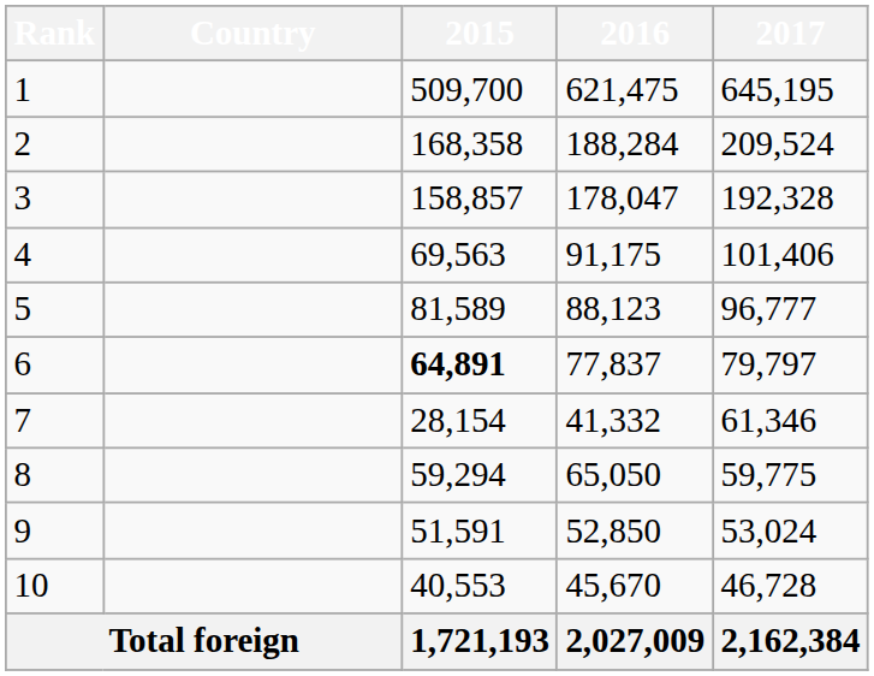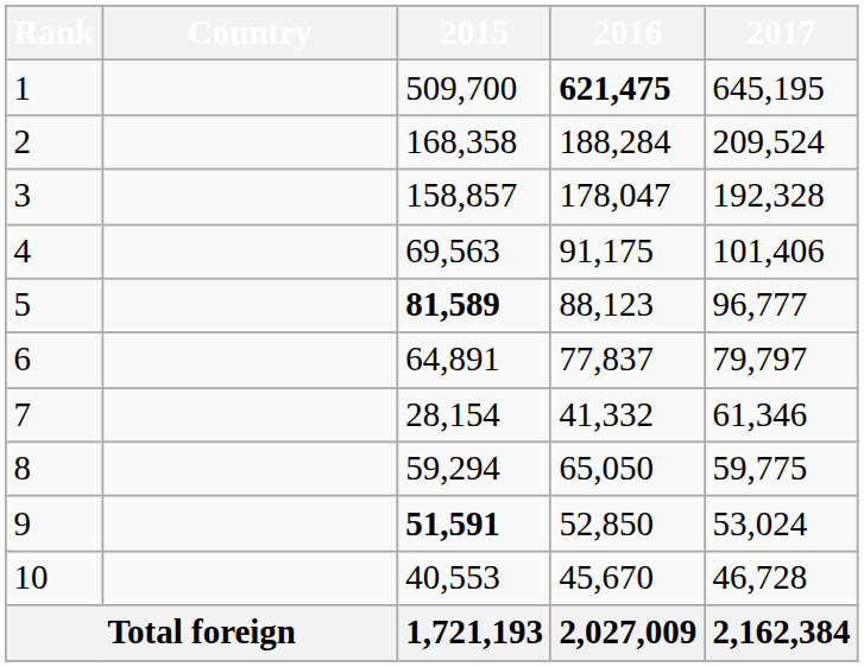1 | 2016: normal -> bold
5 | 2015: normal -> bold
6 | 2015: bold -> normal
9 | 2015: normal -> bold
